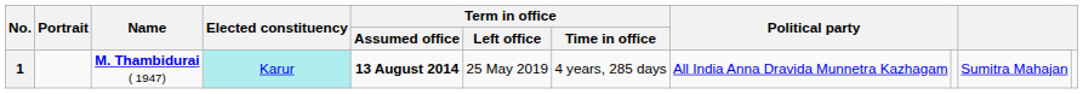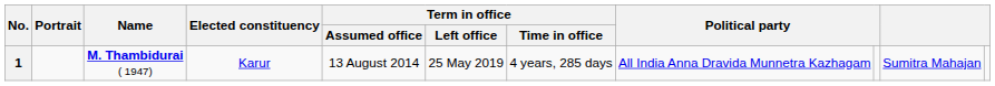1 | Elected constituency: paleturquoise background -> no background
1 | Term in office / Assumed office: bold -> normal
